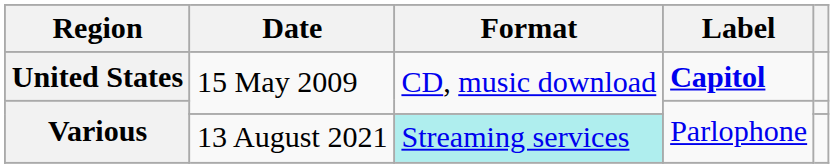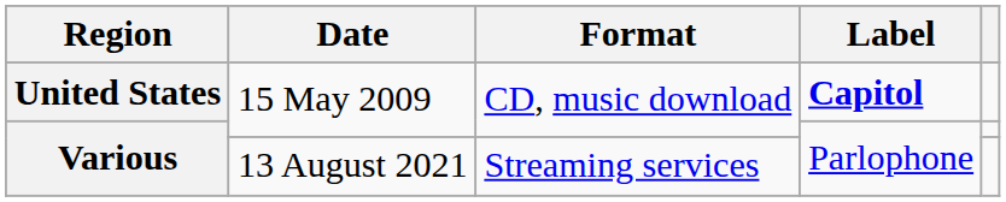Various / 13 August 2021 | Format: paleturquoise background -> no background
